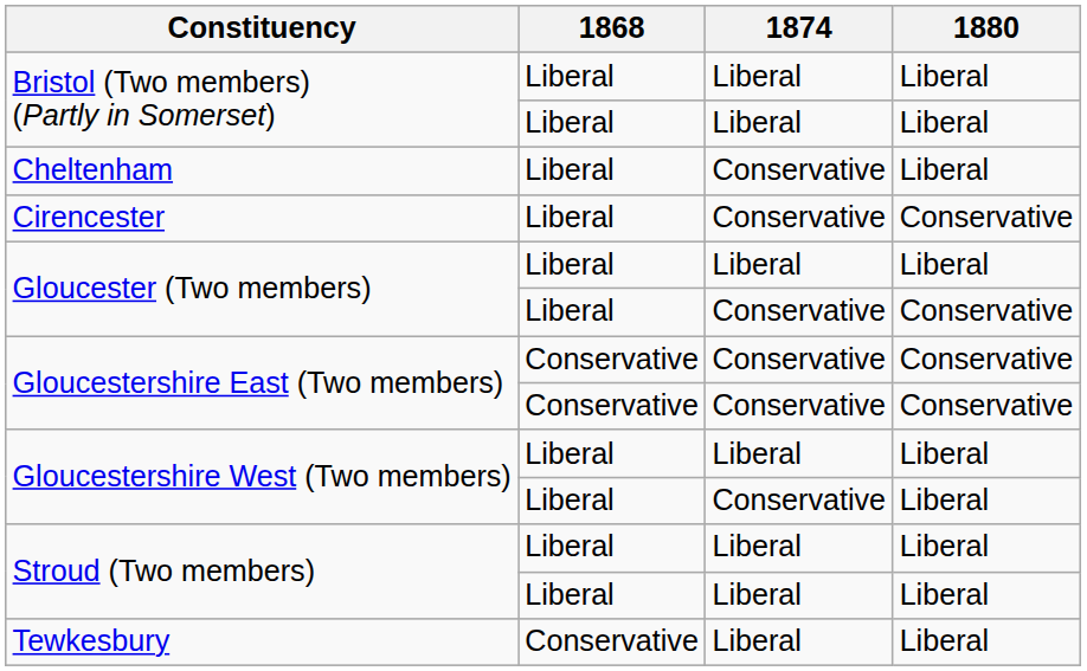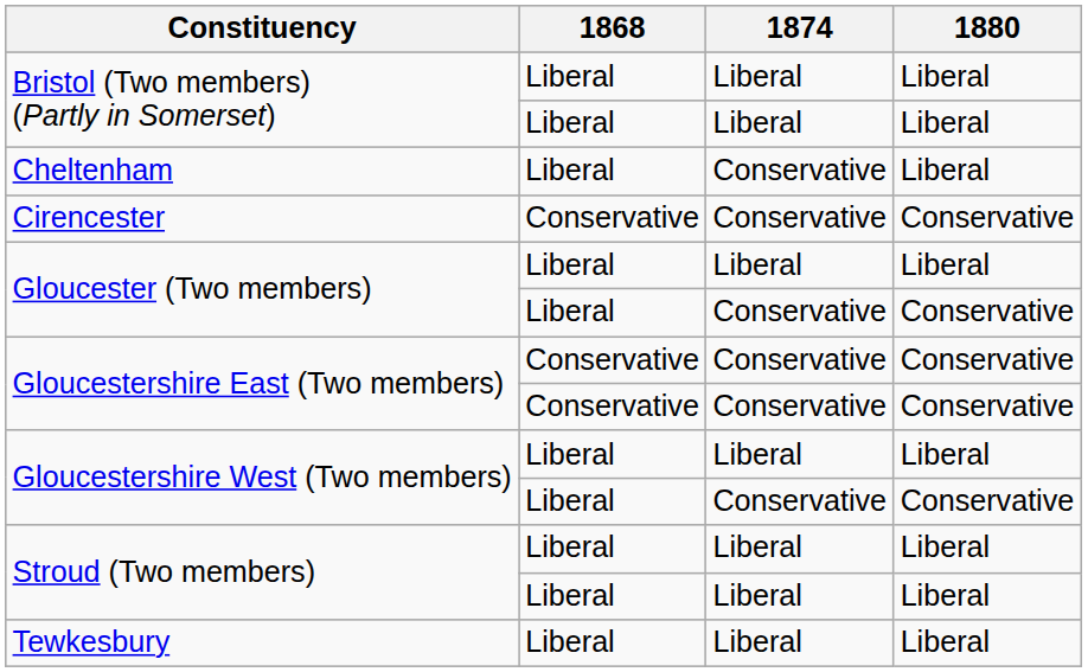Cirencester | 1868: Liberal -> Conservative
Gloucestershire West (Two members) / Conservative | 1880: Liberal -> Conservative
Tewkesbury | 1868: Conservative -> Liberal
